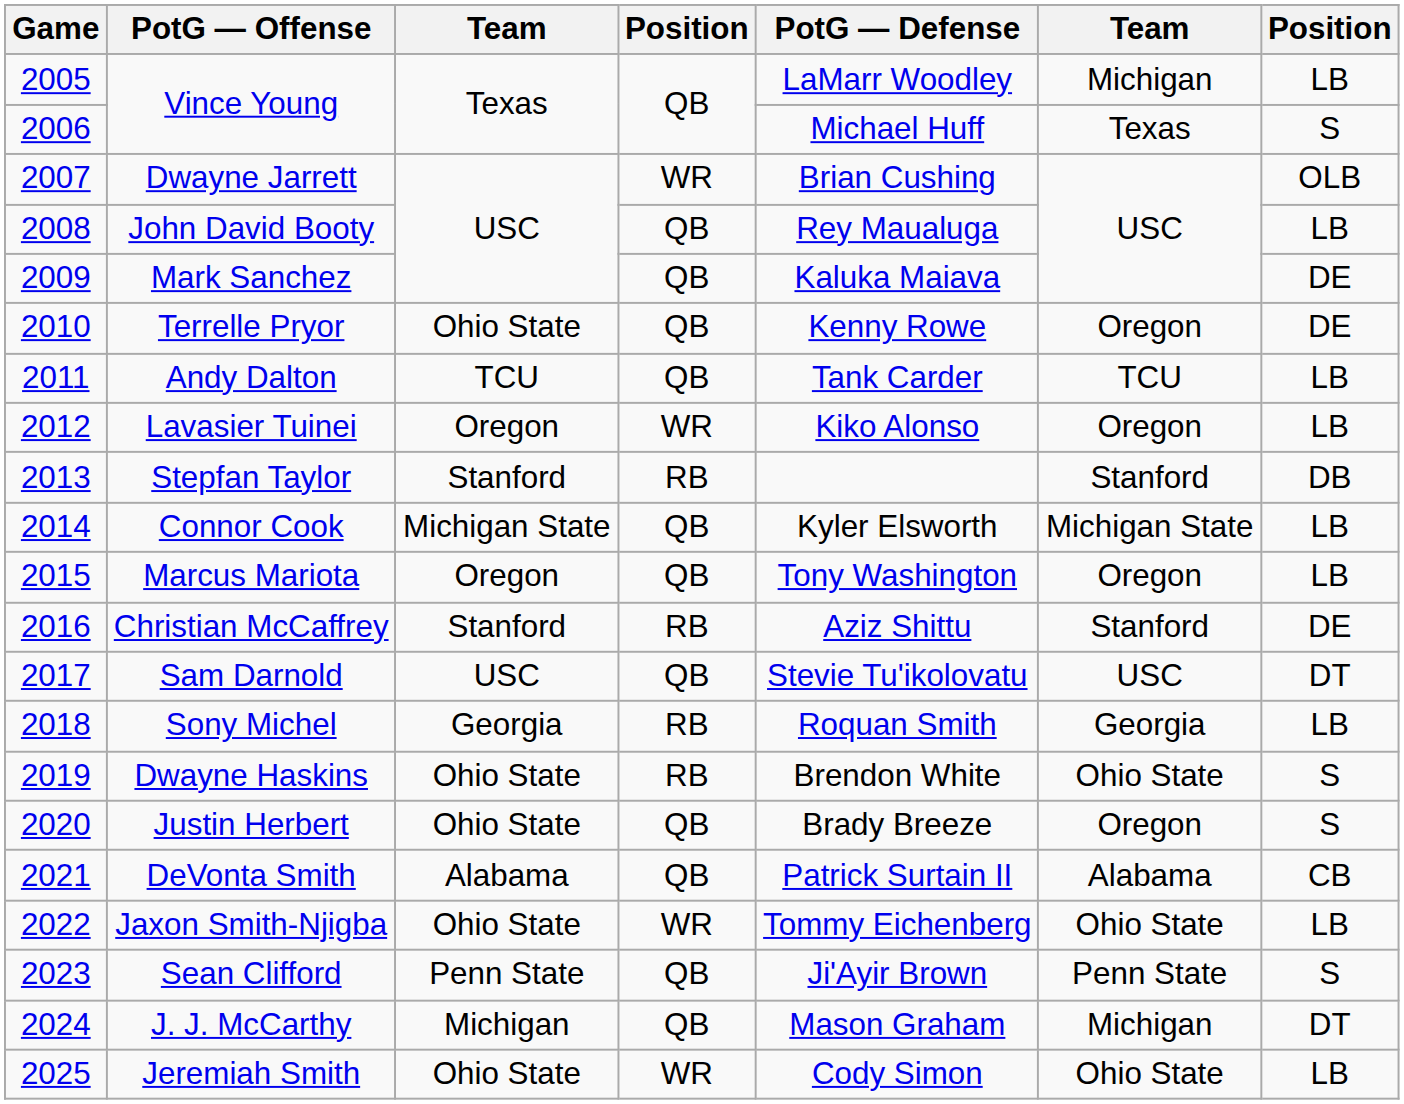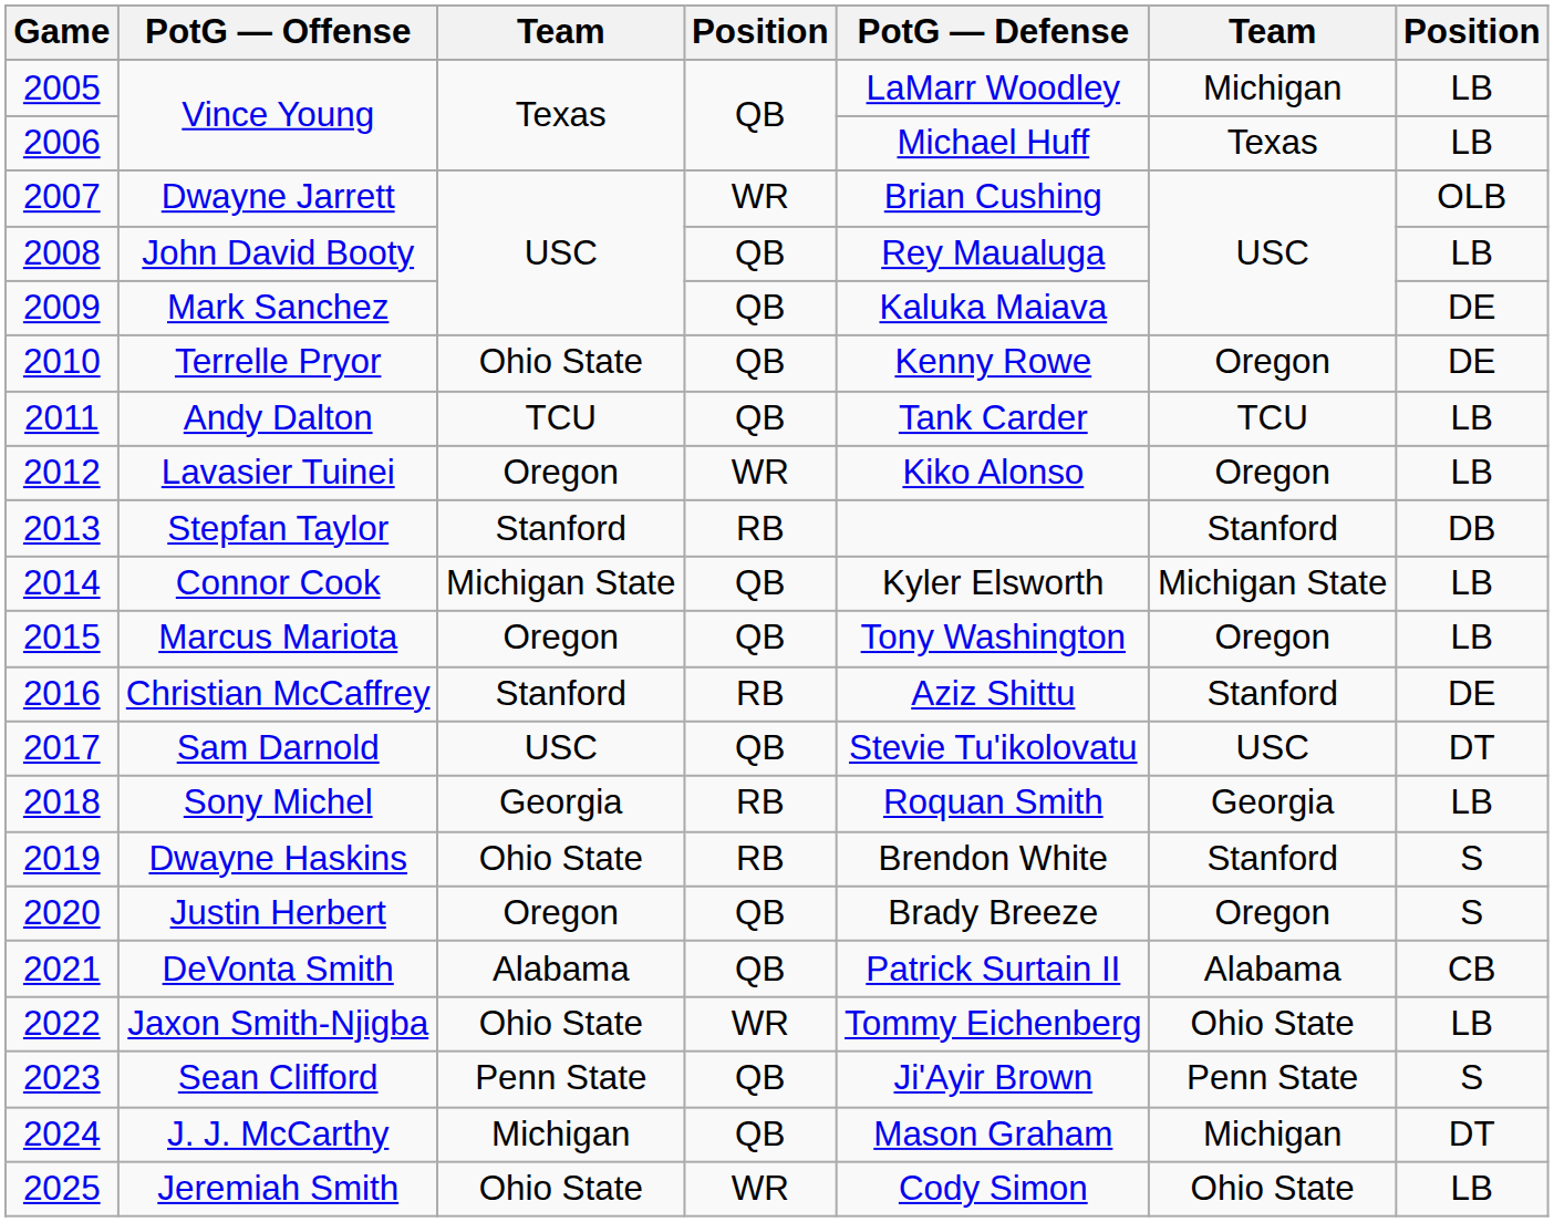2006 / Vince Young | column 7: S -> LB
Dwayne Haskins | column 6: Ohio State -> Stanford
Justin Herbert | column 3: Ohio State -> Oregon
